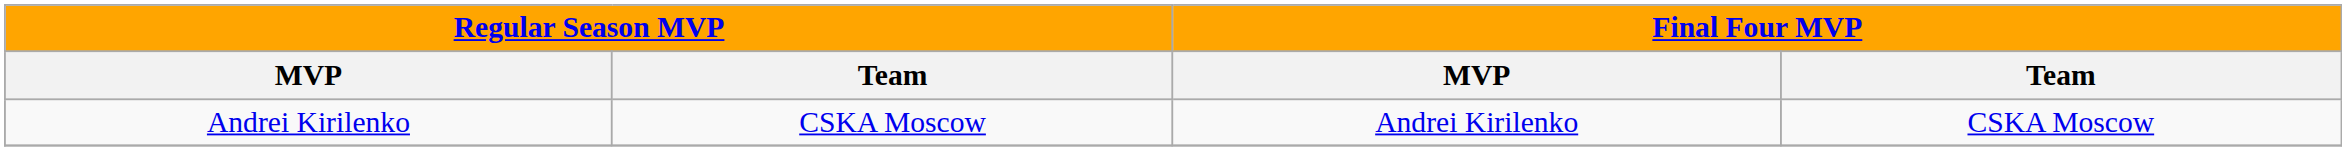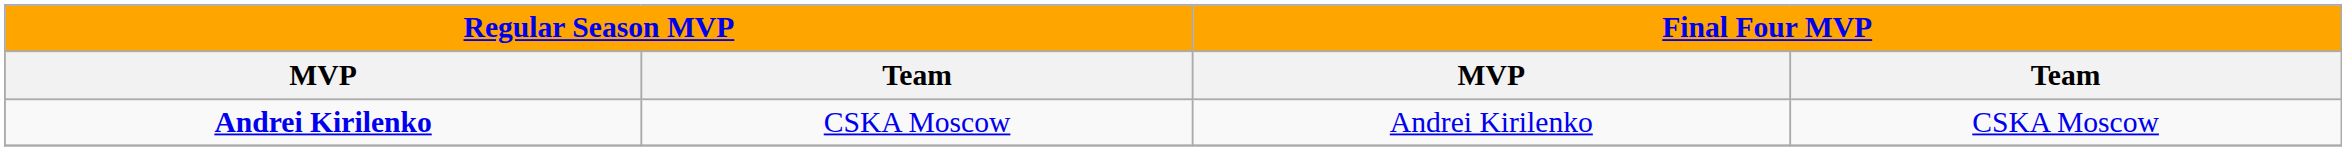row 3 | Regular Season MVP / MVP: normal -> bold
